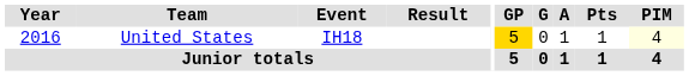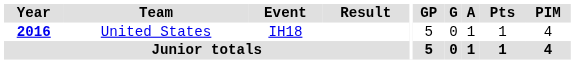United States | Year: normal -> bold
United States | GP: gold background -> no background
United States | PIM: lightyellow background -> no background
